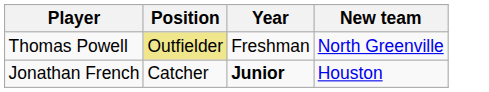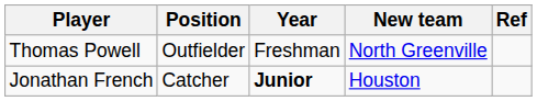+ column: Ref
Thomas Powell | Position: khaki background -> no background
